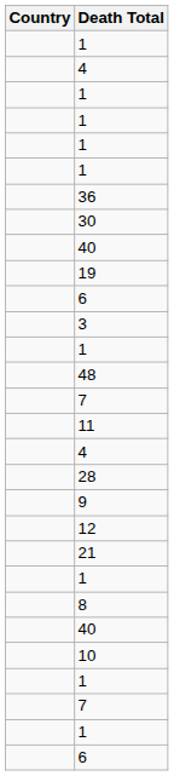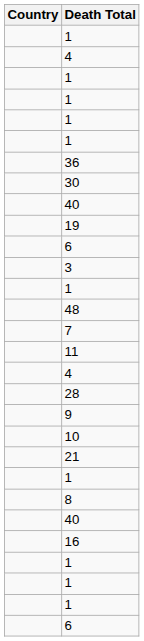row 21 | Death Total: 12 -> 10
row 26 | Death Total: 10 -> 16
row 28 | Death Total: 7 -> 1
